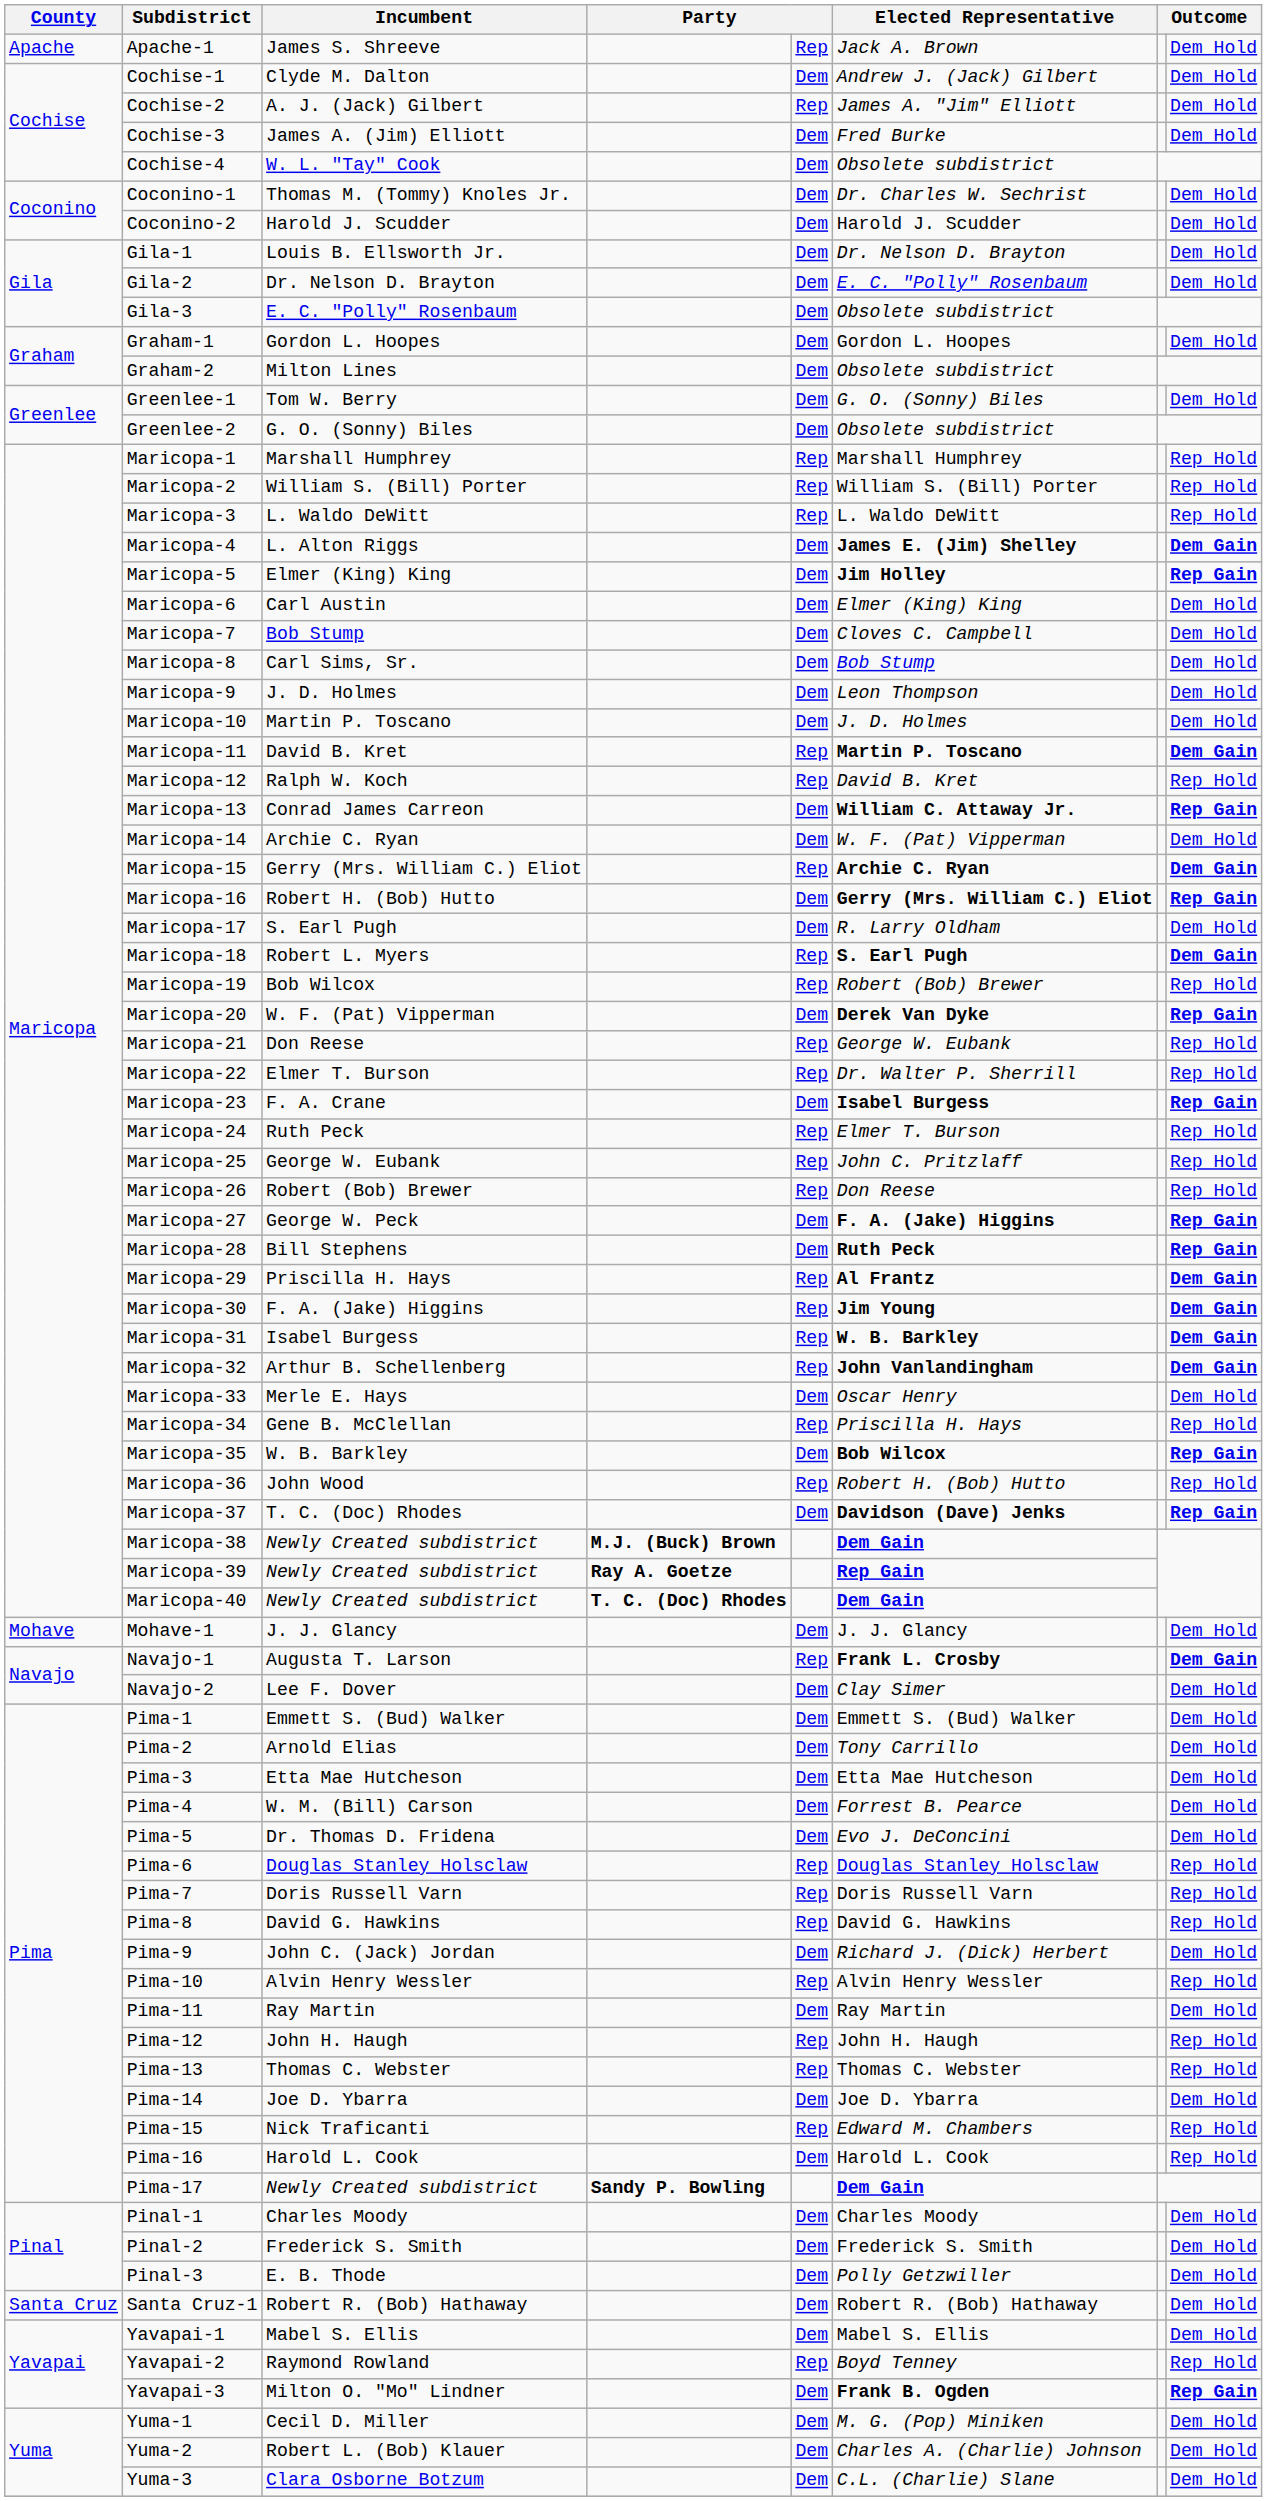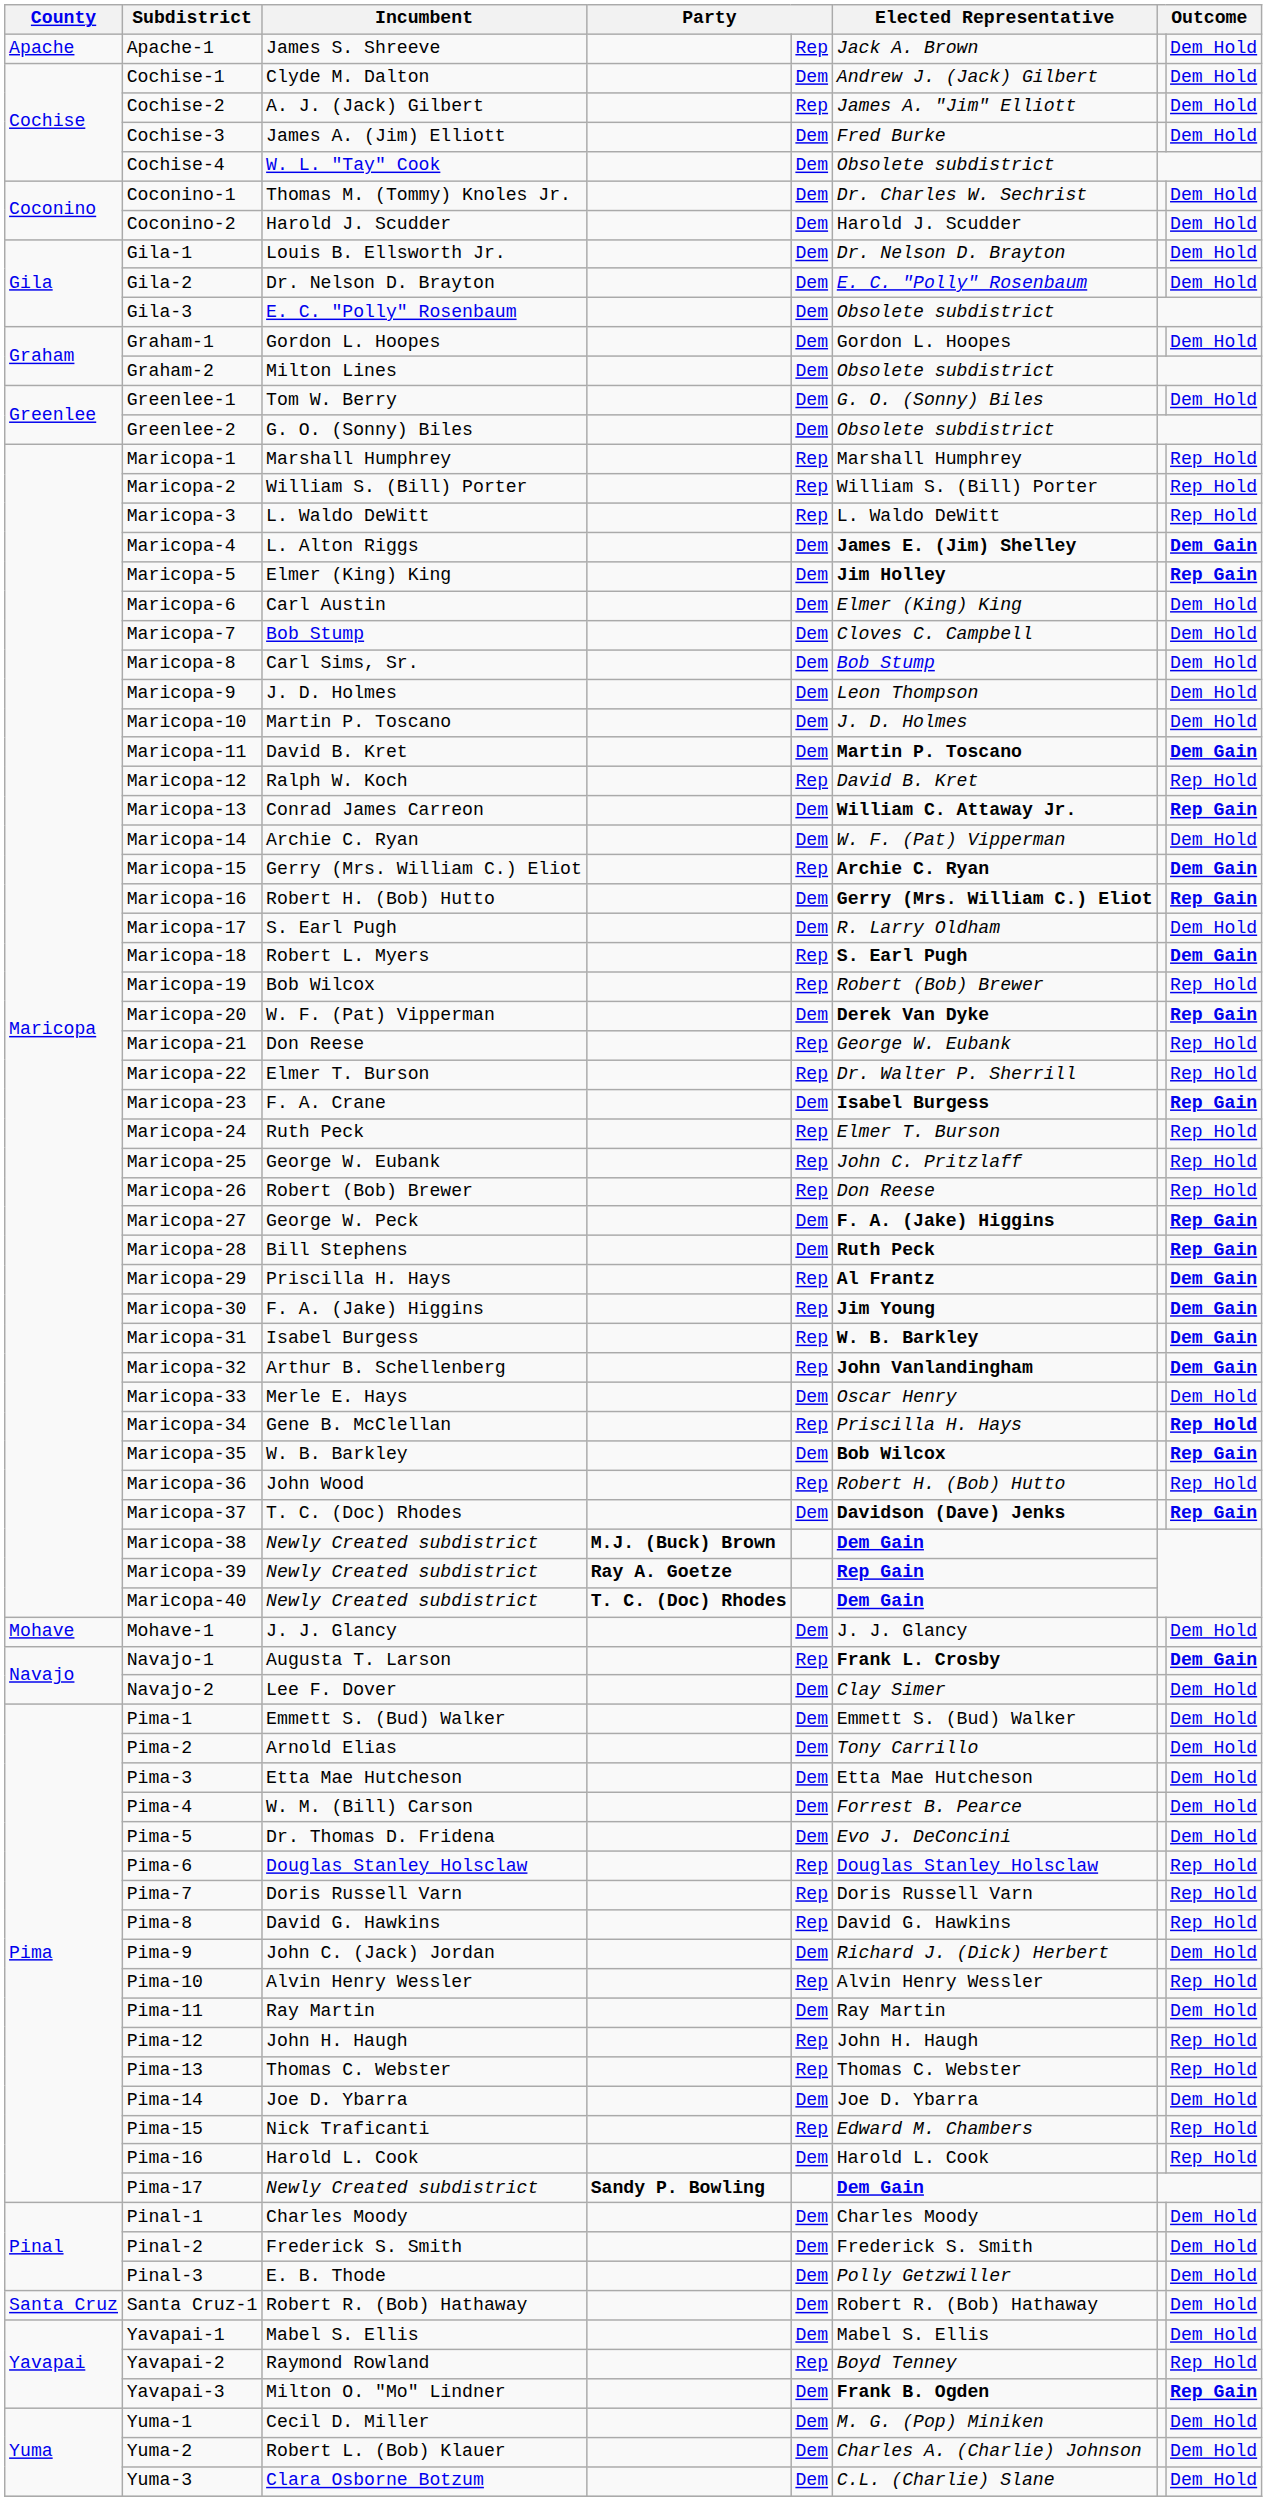Maricopa-11 | column 5: Rep -> Dem
Maricopa-34 | column 8: normal -> bold
